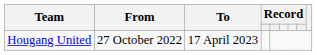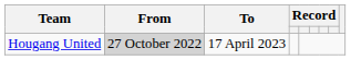Hougang United | From: no background -> lightgrey background
